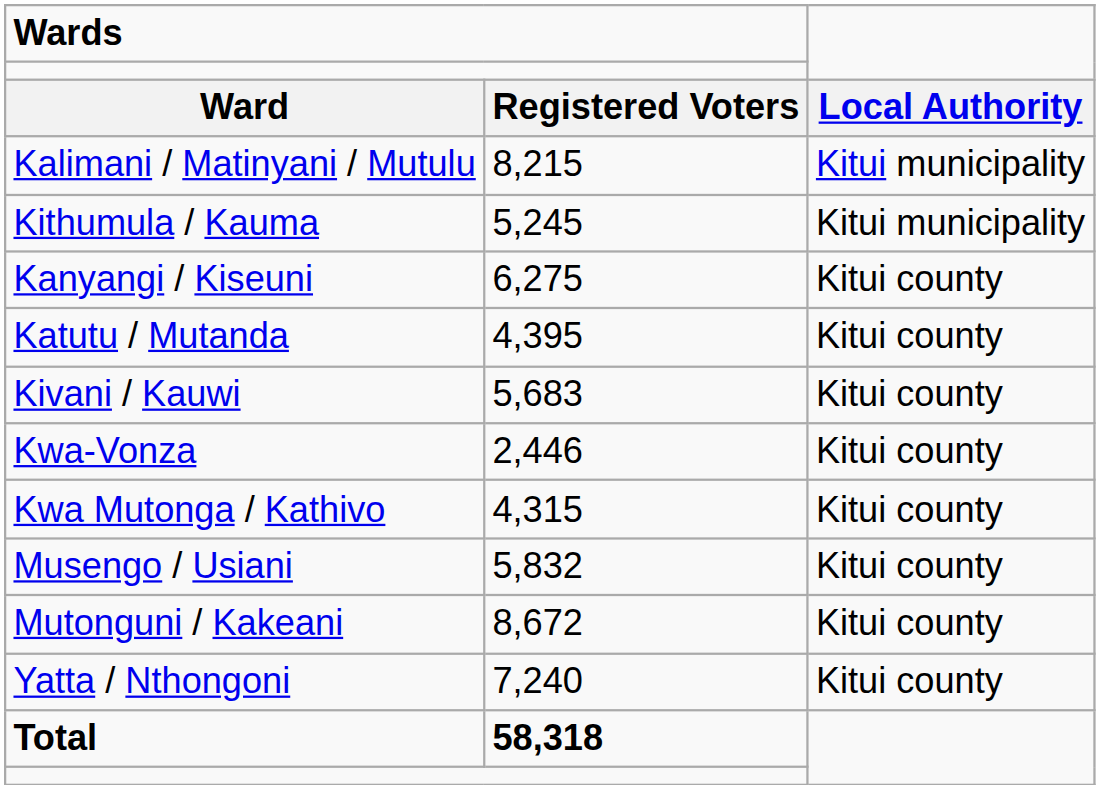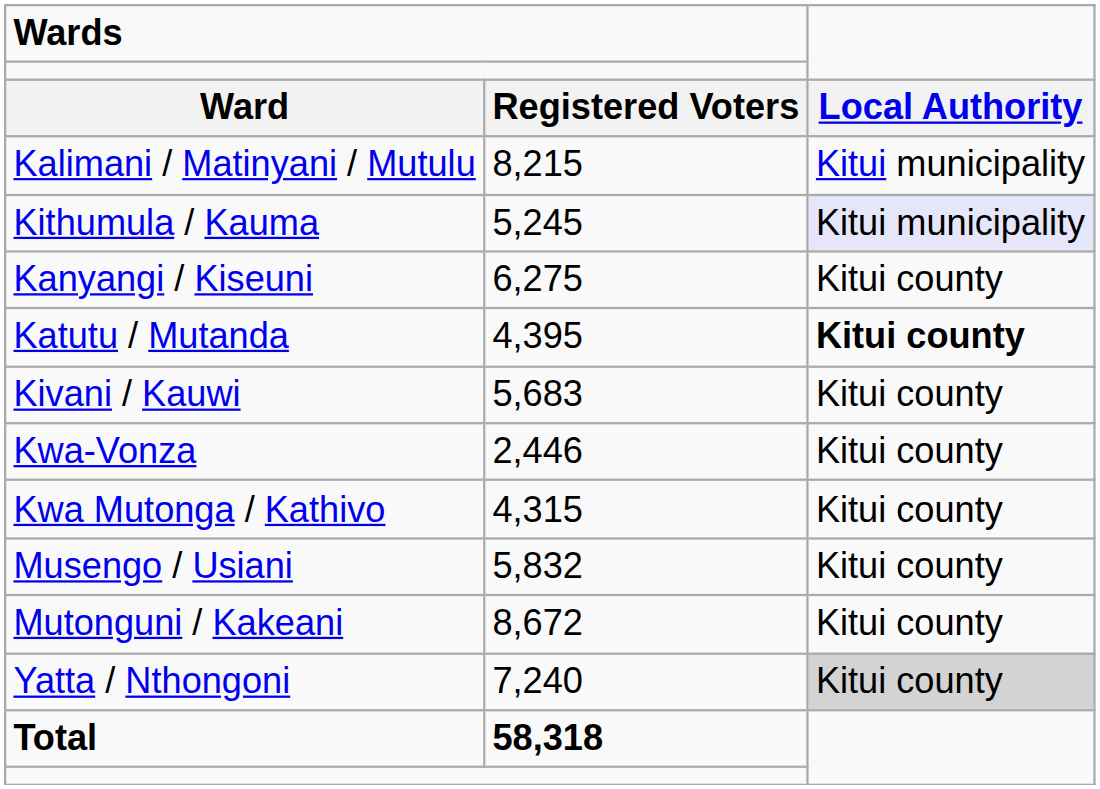Kithumula / Kauma | column 3: no background -> lavender background
Katutu / Mutanda | column 3: normal -> bold
Yatta / Nthongoni | column 3: no background -> lightgrey background
